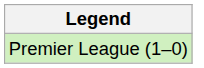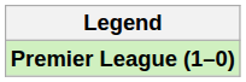row 2 | column 1: normal -> bold
